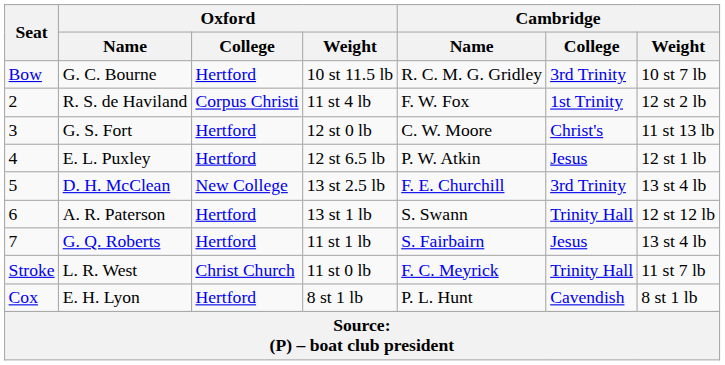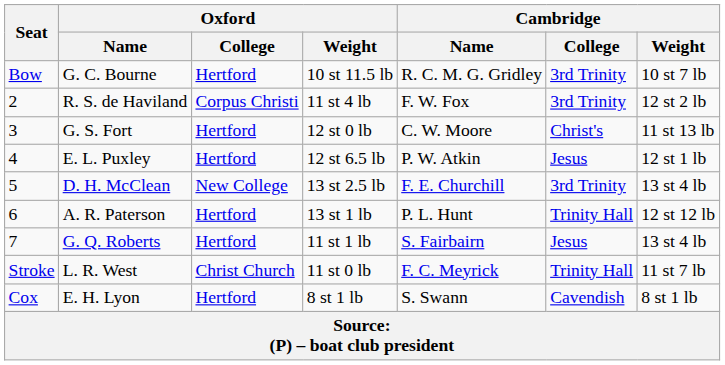R. S. de Haviland | Cambridge / College: 1st Trinity -> 3rd Trinity
A. R. Paterson | Cambridge / Name: S. Swann -> P. L. Hunt
E. H. Lyon | Cambridge / Name: P. L. Hunt -> S. Swann
